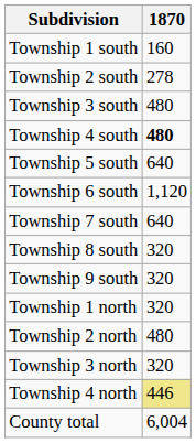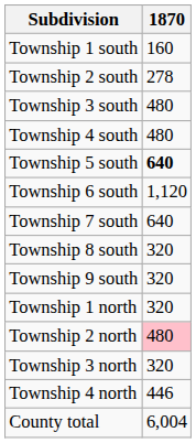Township 4 south | 1870: bold -> normal
Township 5 south | 1870: normal -> bold
Township 2 north | 1870: no background -> pink background
Township 4 north | 1870: khaki background -> no background
